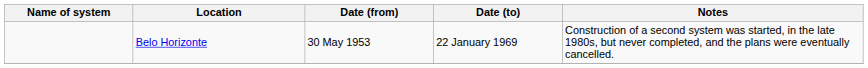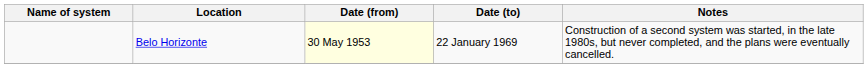Belo Horizonte | Date (from): no background -> lightyellow background
